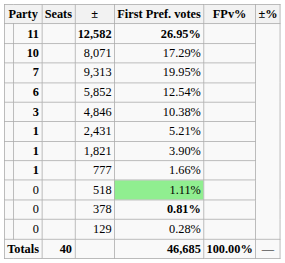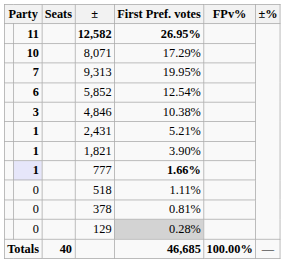777 | column 2: no background -> lavender background
777 | First Pref. votes: normal -> bold
518 | First Pref. votes: lightgreen background -> no background
378 | First Pref. votes: bold -> normal
129 | First Pref. votes: no background -> lightgrey background
